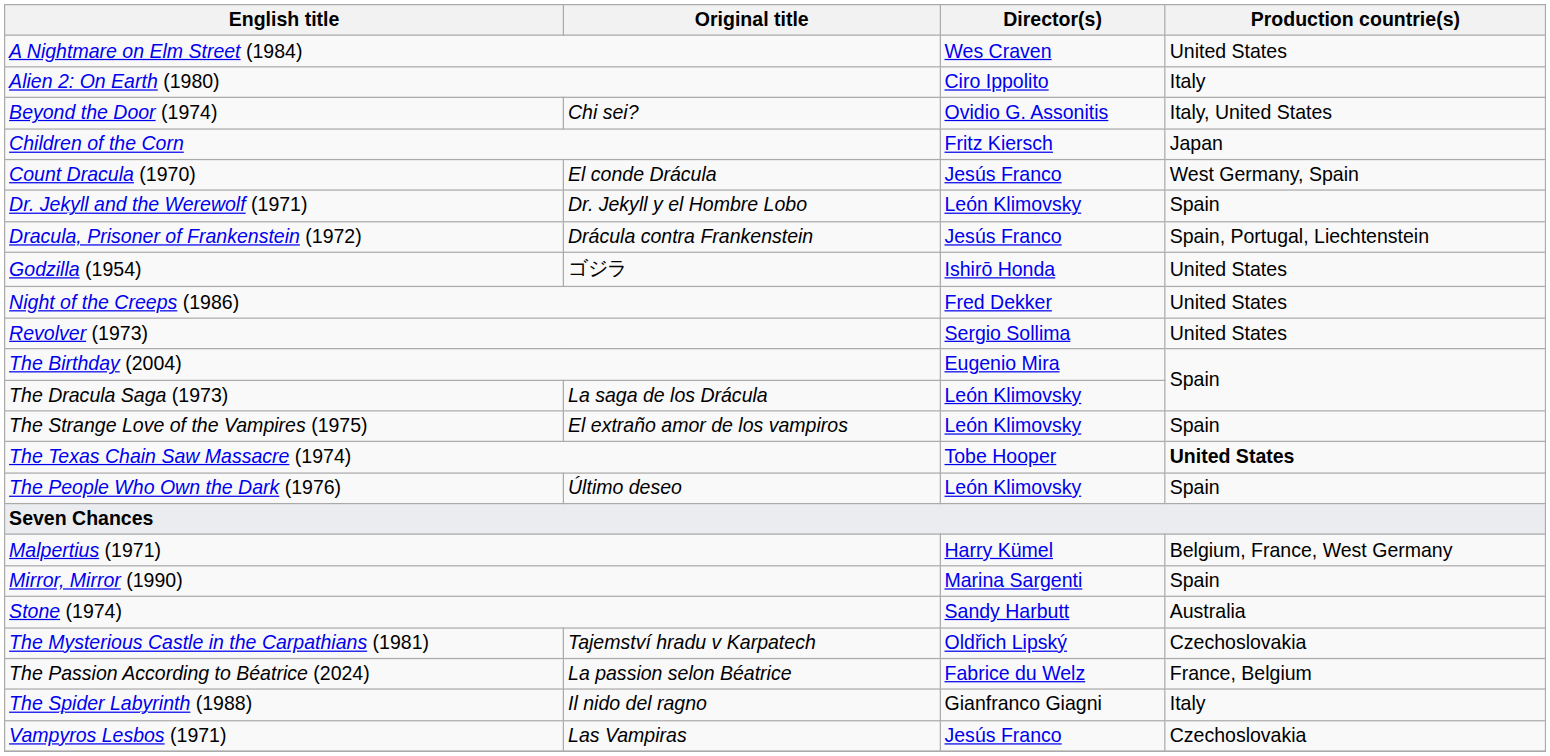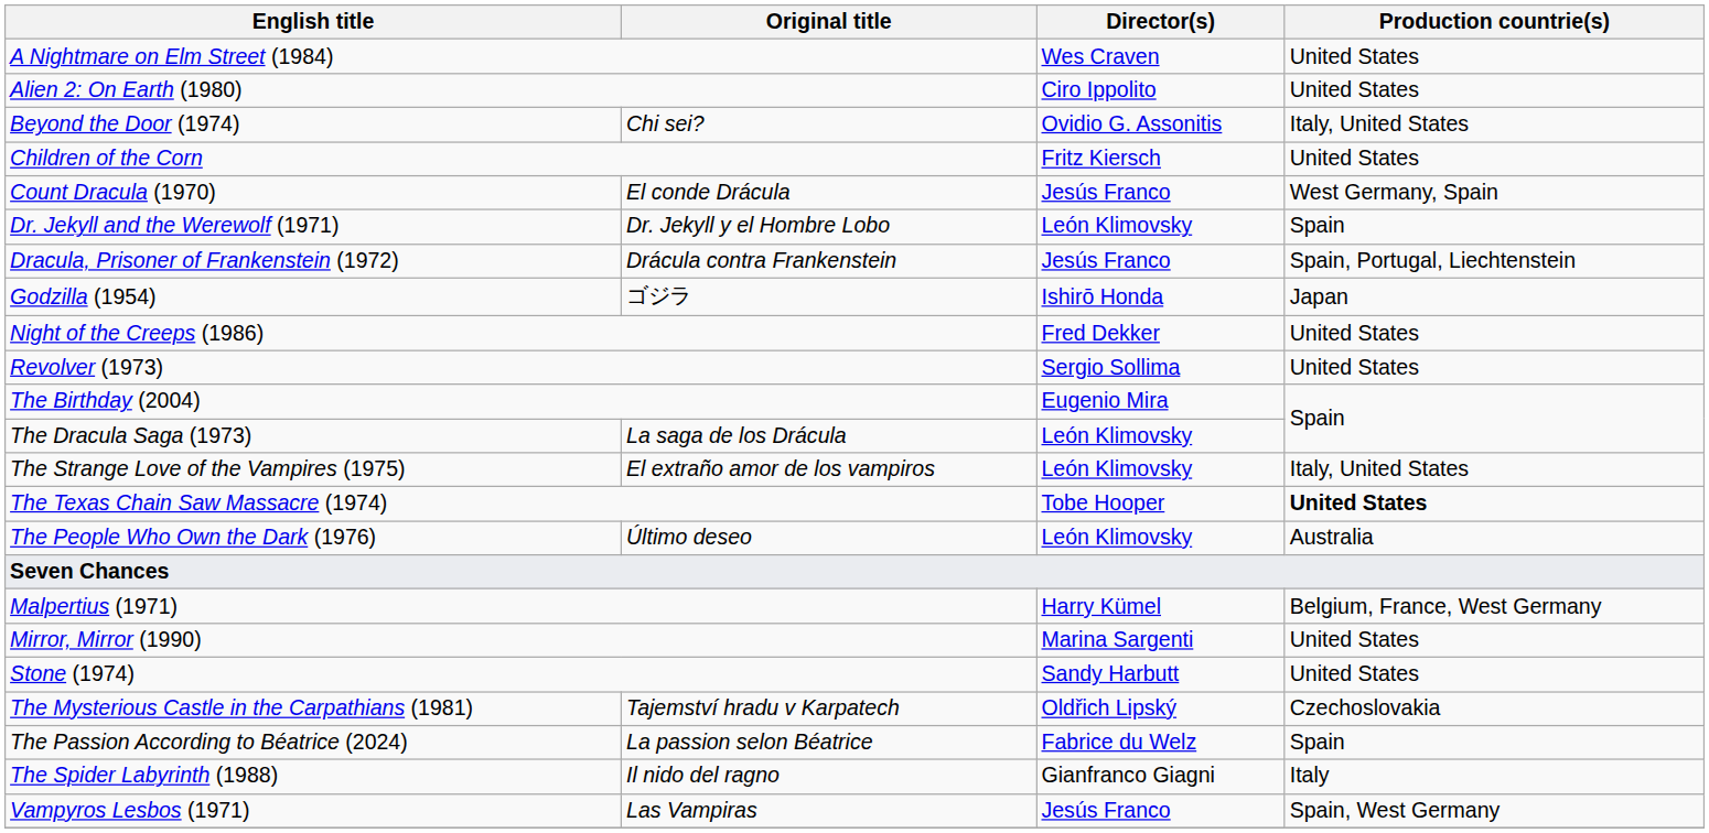Alien 2: On Earth (1980) | Production countrie(s): Italy -> United States
Children of the Corn | Production countrie(s): Japan -> United States
Godzilla (1954) | Production countrie(s): United States -> Japan
The Strange Love of the Vampires (1975) | Production countrie(s): Spain -> Italy, United States
The People Who Own the Dark (1976) | Production countrie(s): Spain -> Australia
Mirror, Mirror (1990) | Production countrie(s): Spain -> United States
Stone (1974) | Production countrie(s): Australia -> United States
The Passion According to Béatrice (2024) | Production countrie(s): France, Belgium -> Spain
Vampyros Lesbos (1971) | Production countrie(s): Czechoslovakia -> Spain, West Germany
